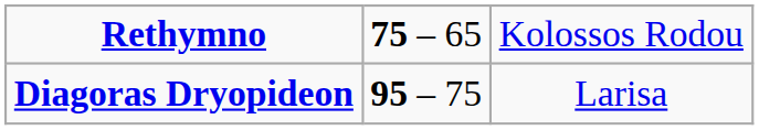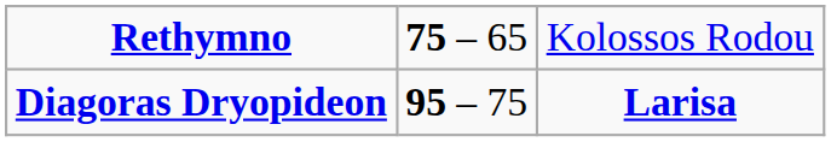Diagoras Dryopideon | column 3: normal -> bold
